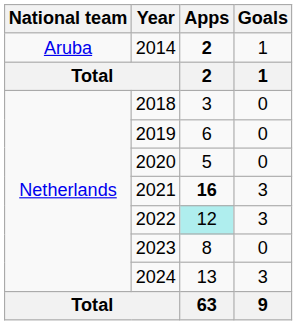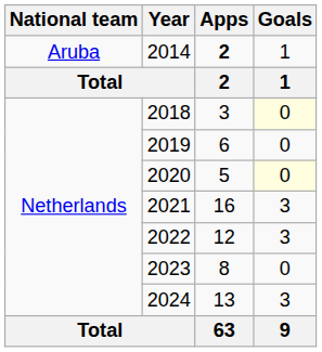2018 | Goals: no background -> lightyellow background
2020 | Goals: no background -> lightyellow background
2021 | Apps: bold -> normal
2022 | Apps: paleturquoise background -> no background
